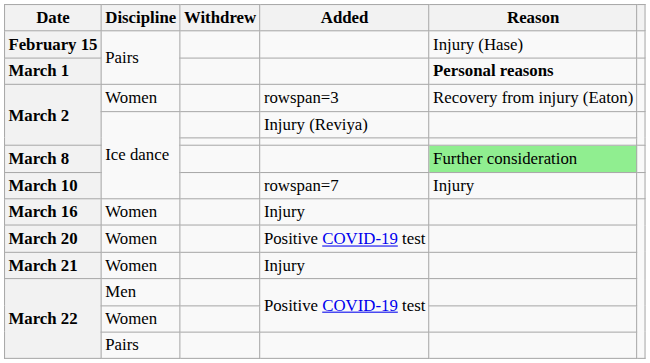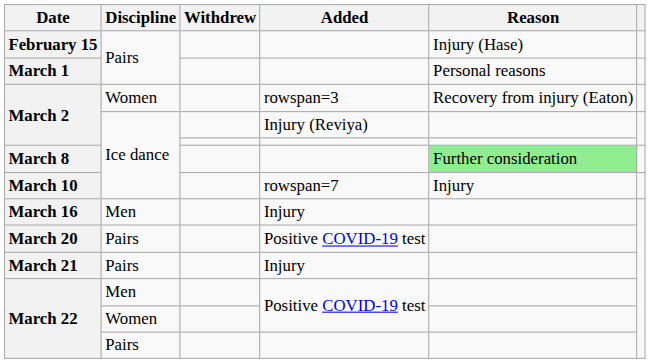March 1 | Reason: bold -> normal
March 16 | Discipline: Women -> Men
March 20 | Discipline: Women -> Pairs
March 21 | Discipline: Women -> Pairs
